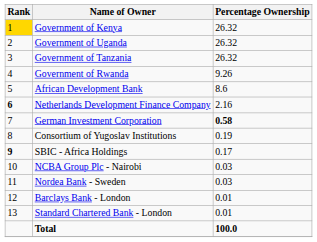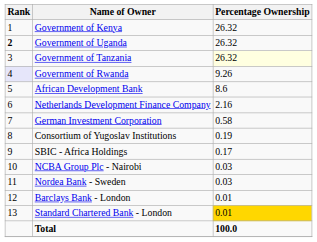Government of Kenya | Rank: gold background -> no background
Government of Uganda | Rank: normal -> bold
Government of Tanzania | Percentage Ownership: no background -> lightyellow background
Government of Rwanda | Rank: no background -> lavender background
Netherlands Development Finance Company | Rank: bold -> normal
German Investment Corporation | Percentage Ownership: bold -> normal
SBIC - Africa Holdings | Rank: bold -> normal
Standard Chartered Bank - London | Percentage Ownership: no background -> gold background
